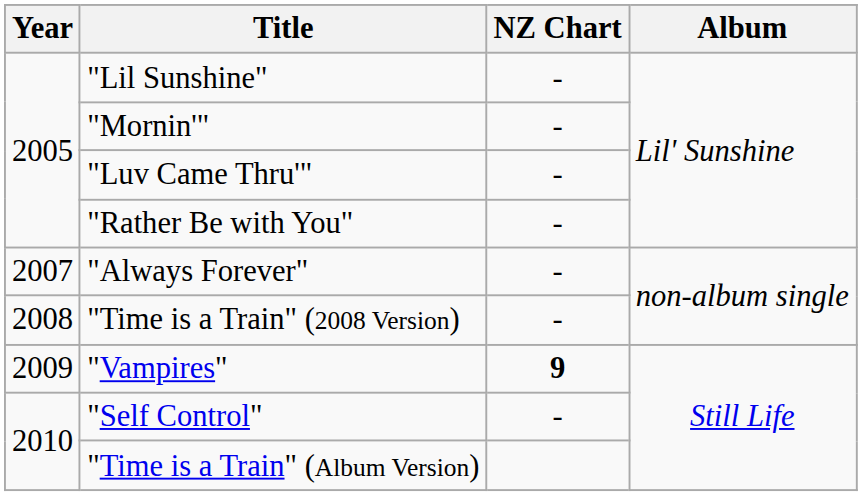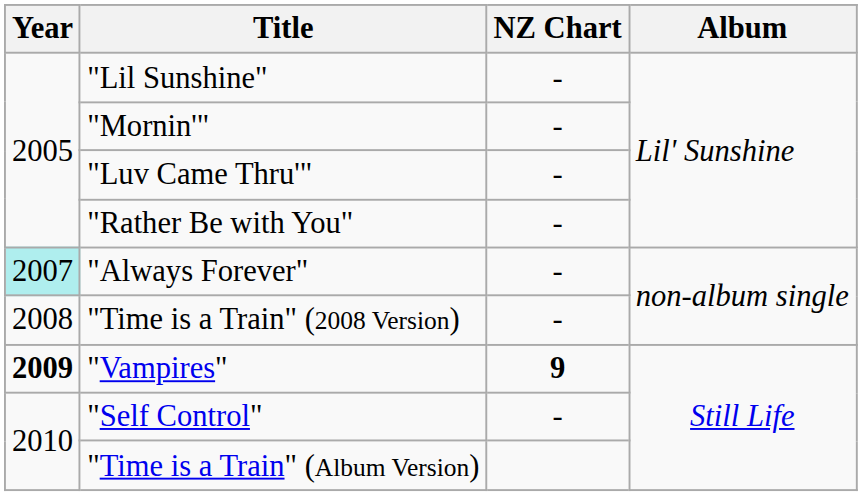"Always Forever" | Year: no background -> paleturquoise background
"Vampires" | Year: normal -> bold
